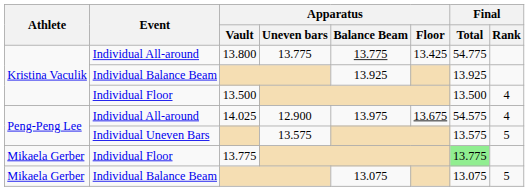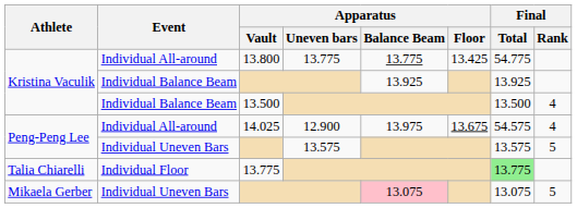row 5 | Event: Individual Floor -> Individual Balance Beam
row 8 | Athlete: Mikaela Gerber -> Talia Chiarelli
row 9 | Event: Individual Balance Beam -> Individual Uneven Bars
row 9 | Apparatus / Balance Beam: no background -> pink background
